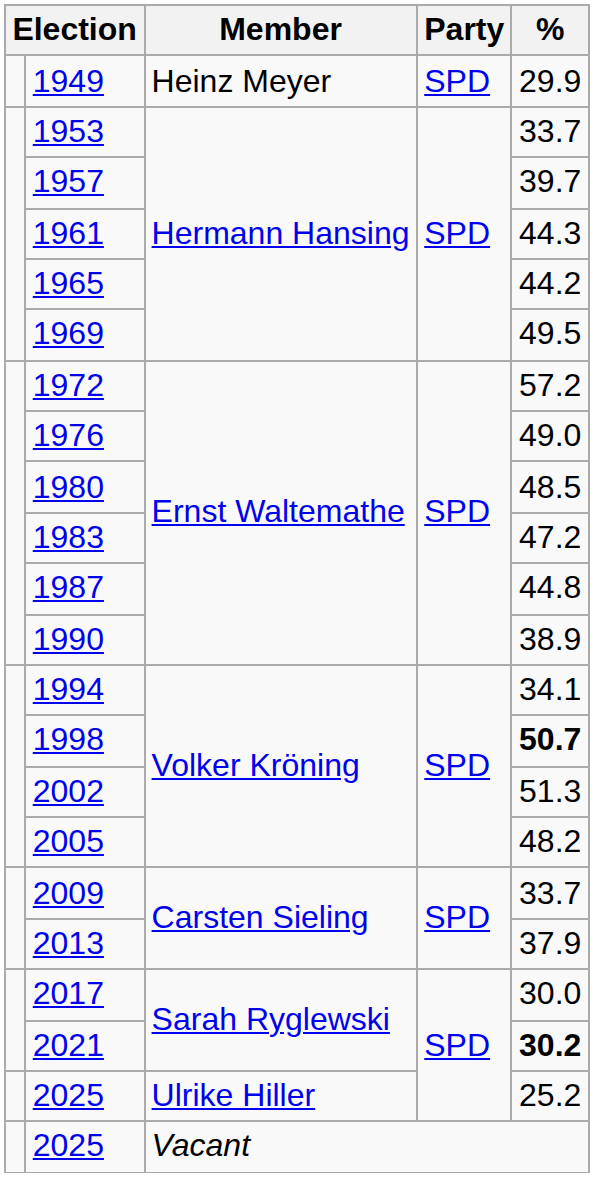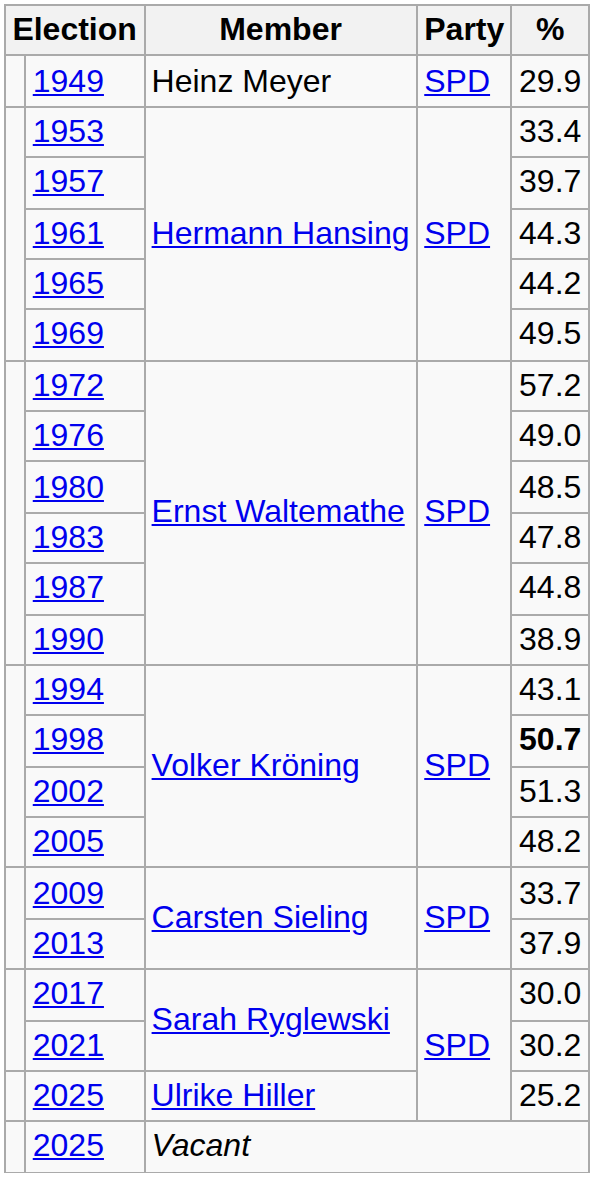1953 | %: 33.7 -> 33.4
1983 | %: 47.2 -> 47.8
1994 | %: 34.1 -> 43.1
2021 | %: bold -> normal
